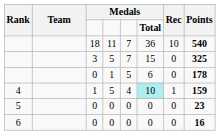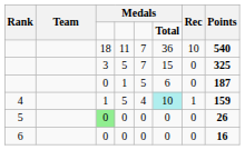row 5 | Points: 178 -> 187
row 7 | column 3: no background -> lightgreen background
row 7 | Points: 23 -> 26
